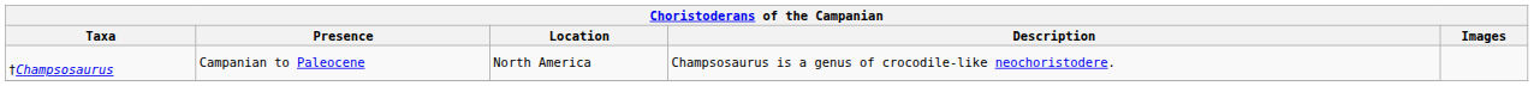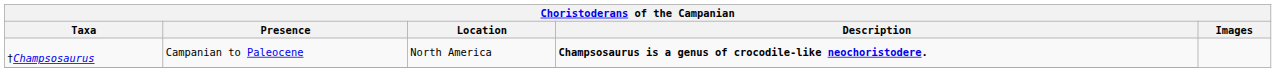†Champsosaurus | Description: normal -> bold
